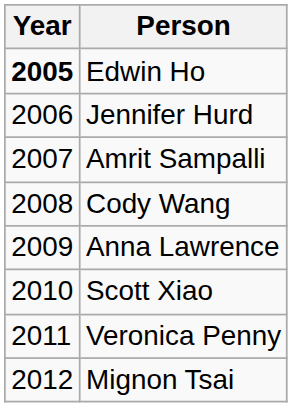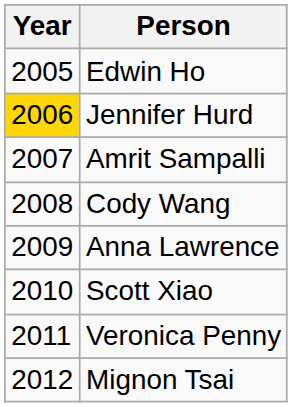Edwin Ho | Year: bold -> normal
Jennifer Hurd | Year: no background -> gold background
